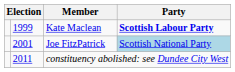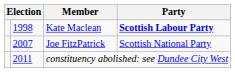Kate Maclean | column 2: 1999 -> 1998
Joe FitzPatrick | column 2: 2001 -> 2007
Joe FitzPatrick | Party: lightblue background -> no background
